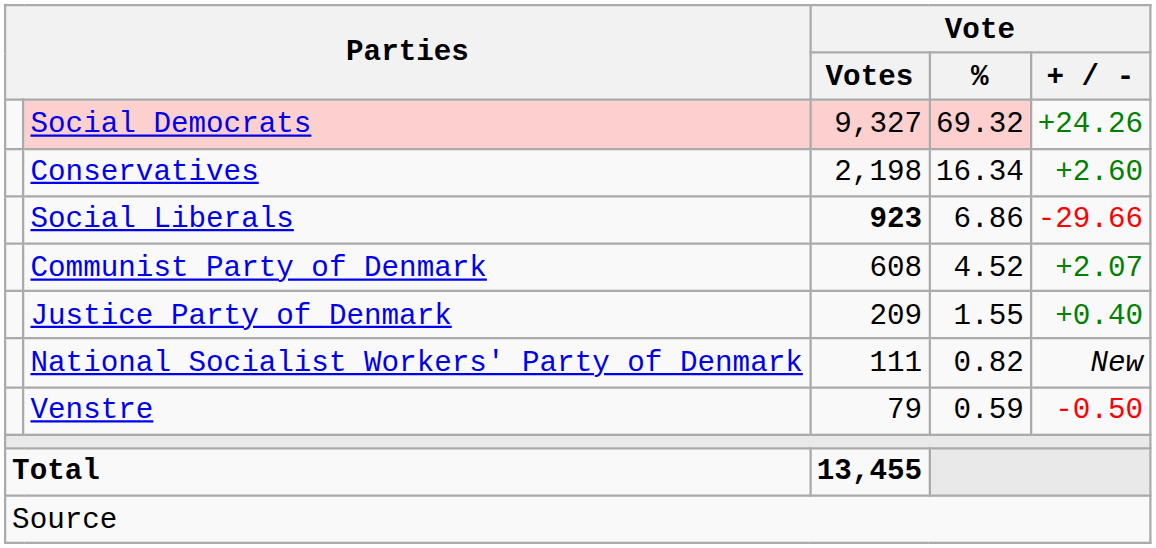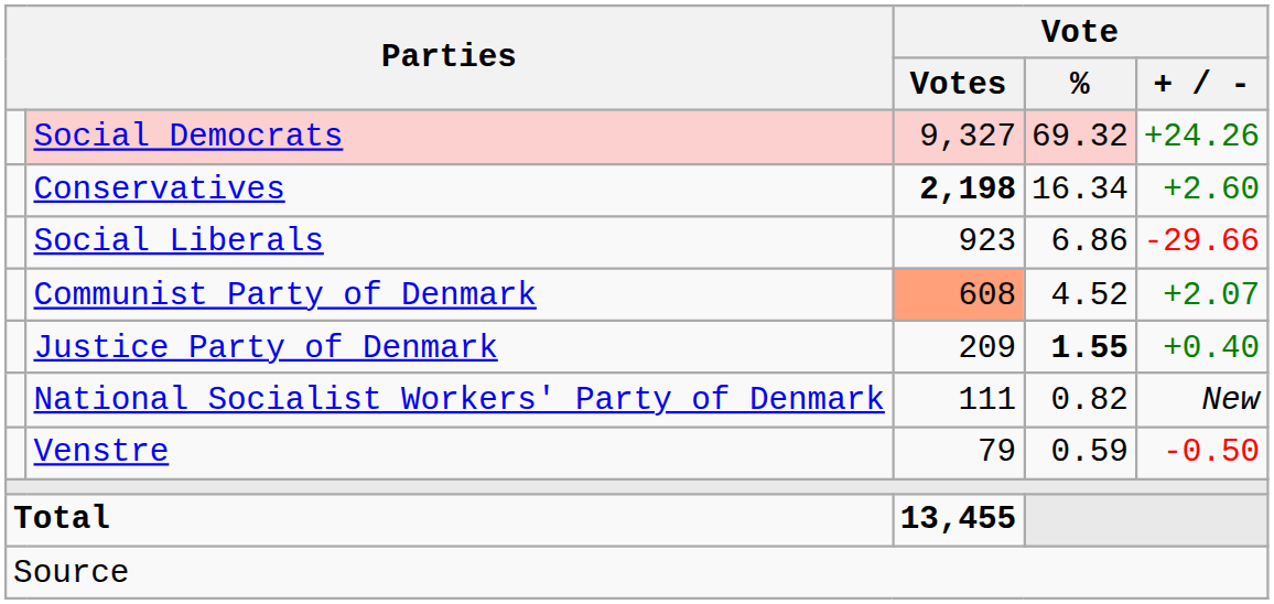Conservatives | Vote / Votes: normal -> bold
Social Liberals | Vote / Votes: bold -> normal
Communist Party of Denmark | Vote / Votes: no background -> lightsalmon background
Justice Party of Denmark | Vote / %: normal -> bold
